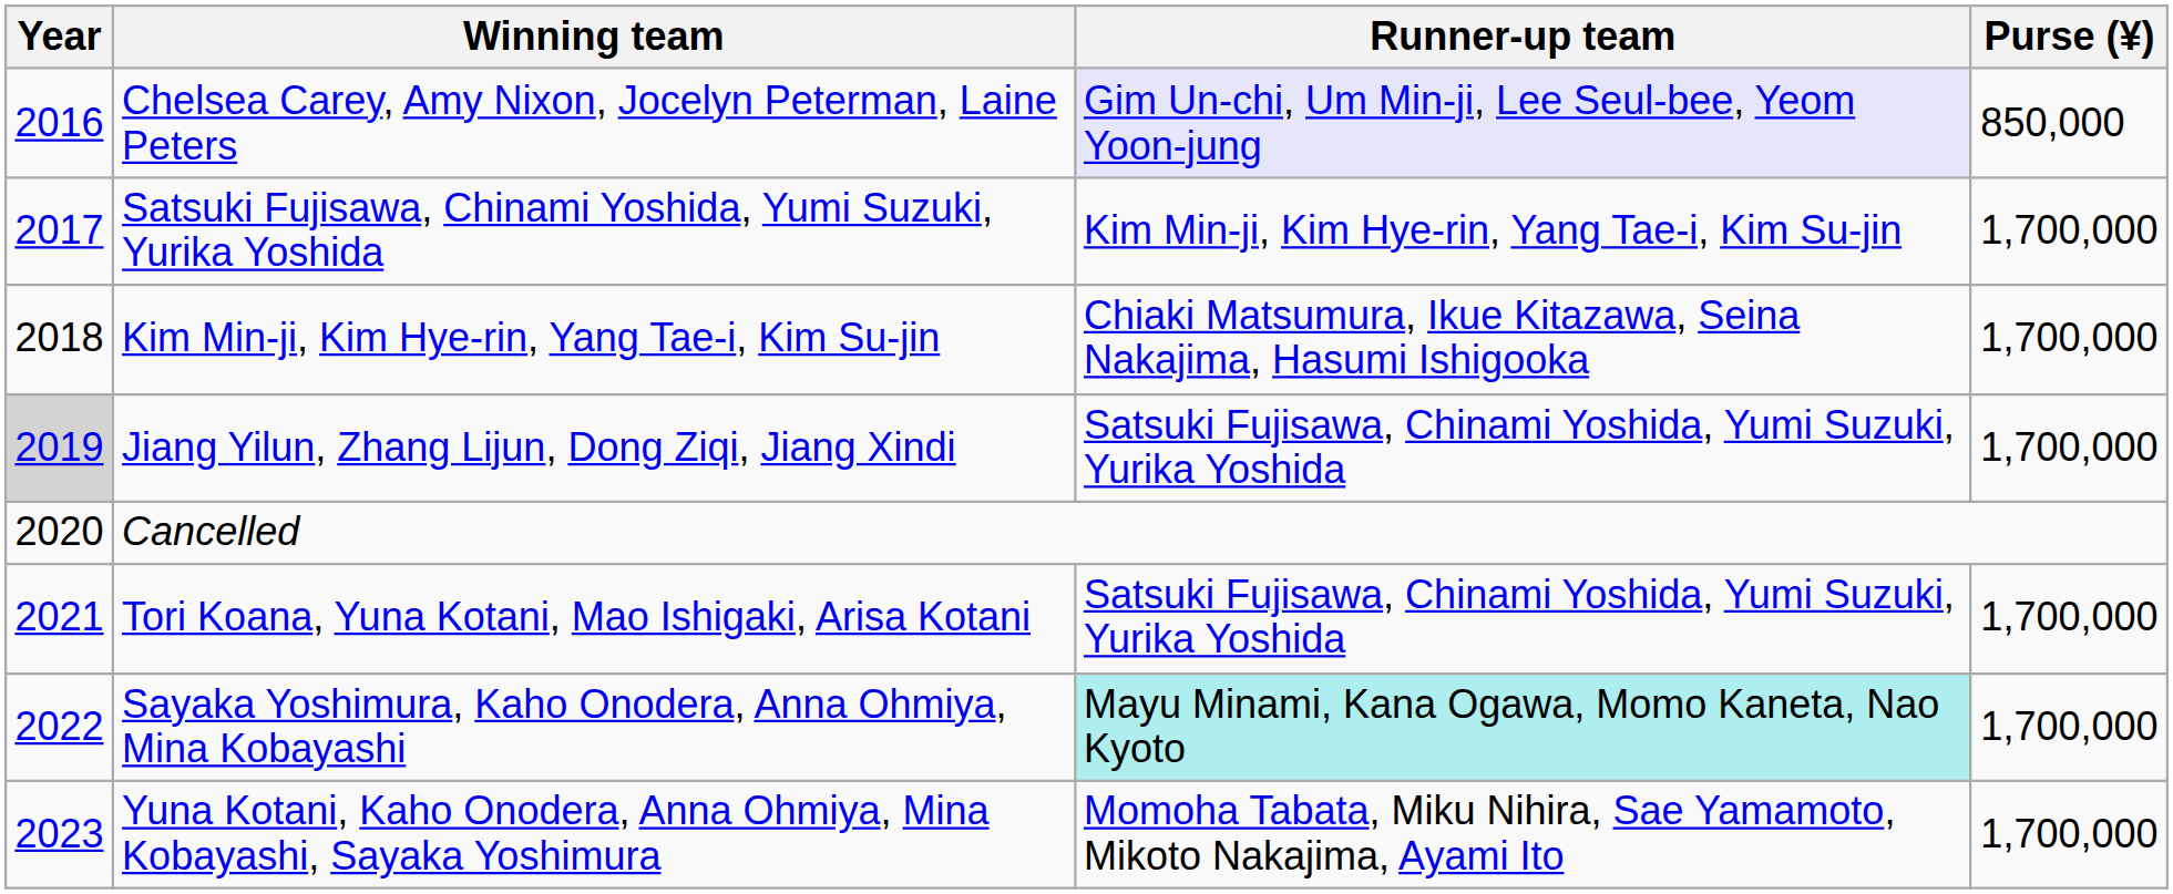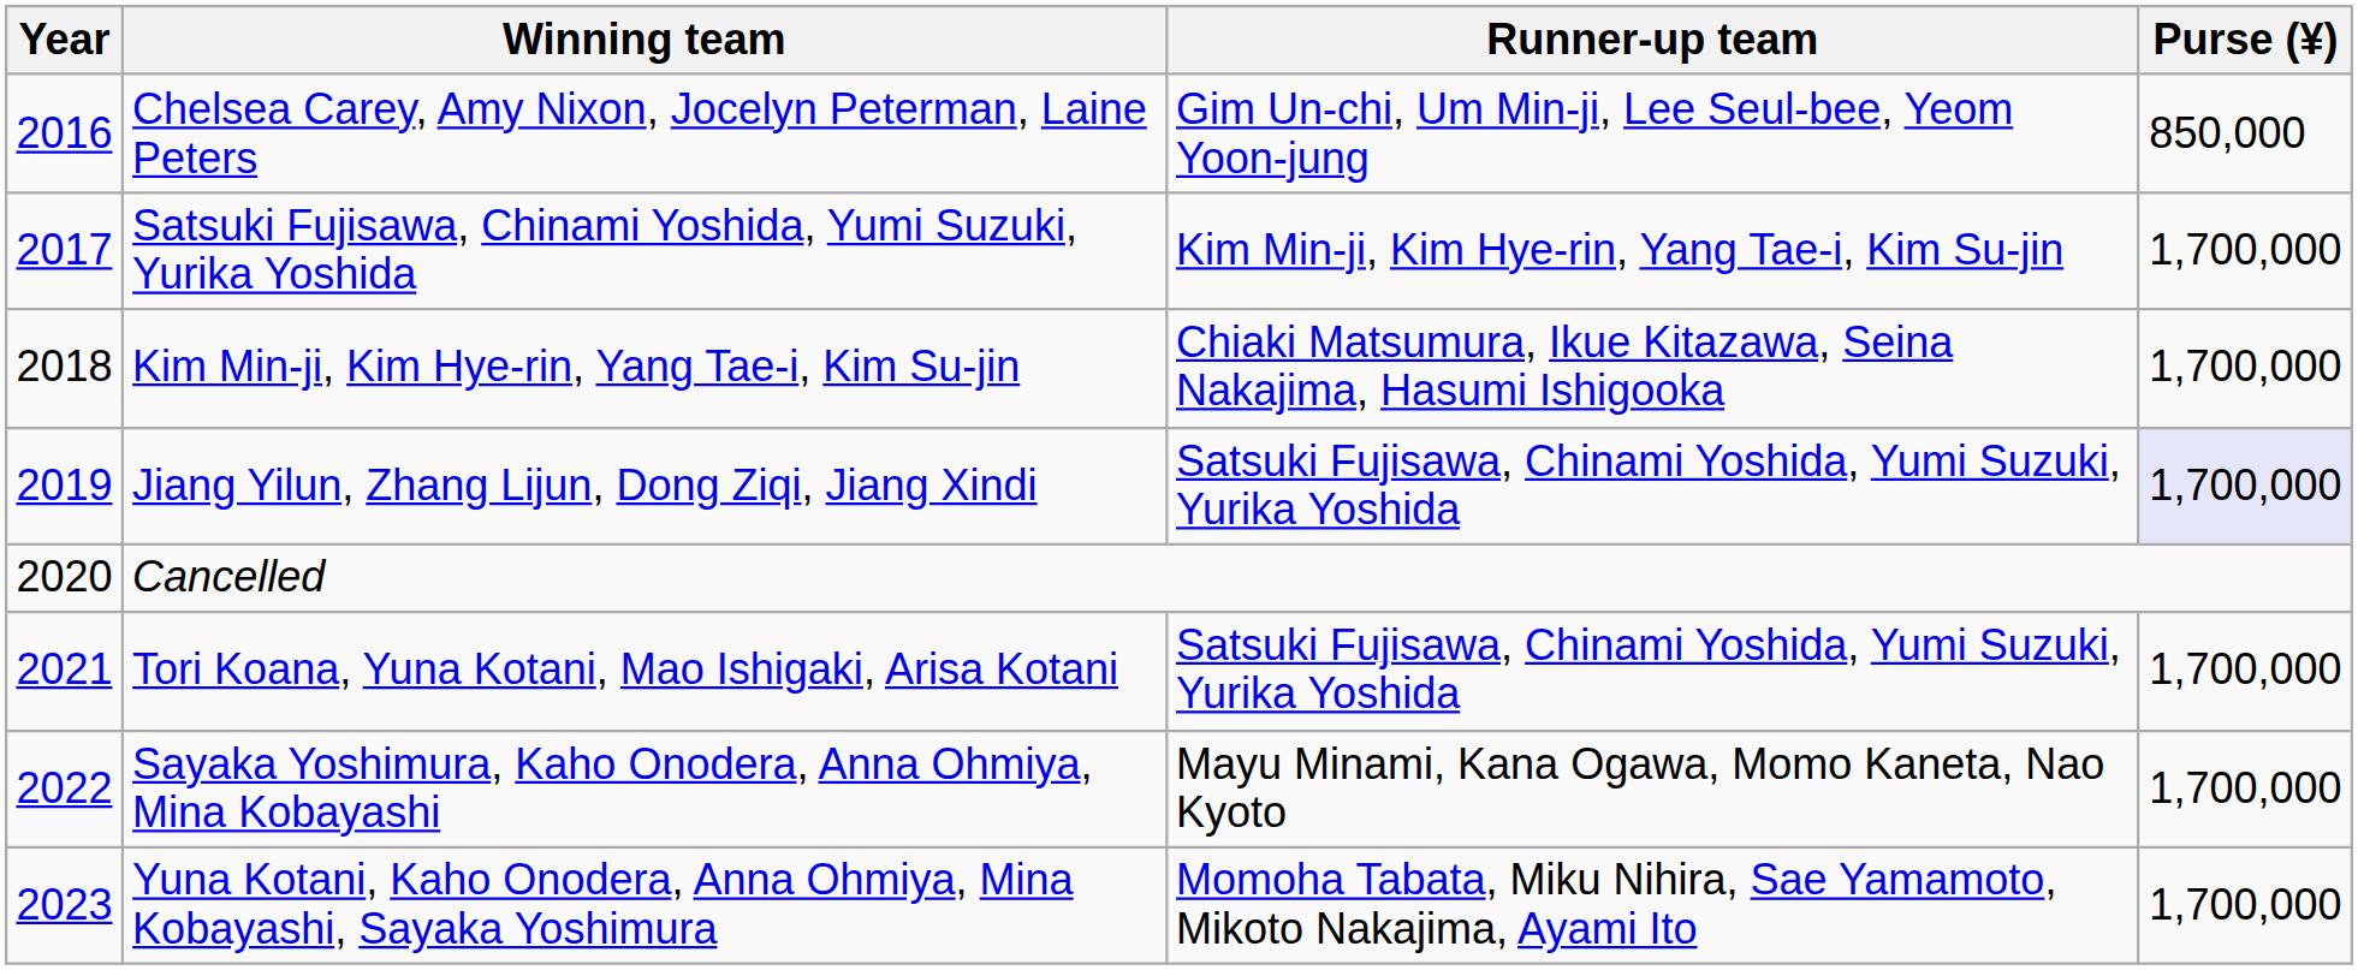Chelsea Carey, Amy Nixon, Jocelyn Peterman, Laine Peters | Runner-up team: lavender background -> no background
Jiang Yilun, Zhang Lijun, Dong Ziqi, Jiang Xindi | Year: lightgrey background -> no background
Jiang Yilun, Zhang Lijun, Dong Ziqi, Jiang Xindi | Purse (¥): no background -> lavender background
Sayaka Yoshimura, Kaho Onodera, Anna Ohmiya, Mina Kobayashi | Runner-up team: paleturquoise background -> no background
